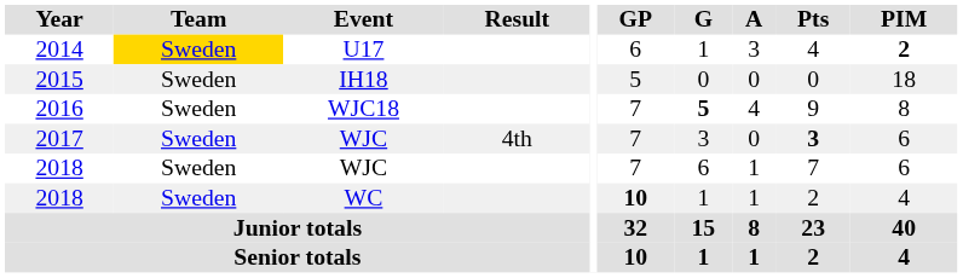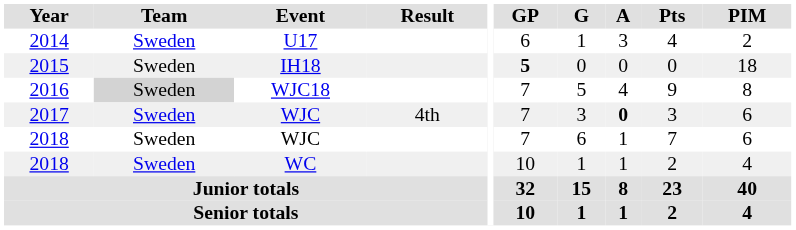2014 | Team: gold background -> no background
2014 | PIM: bold -> normal
2015 | GP: normal -> bold
2016 | Team: no background -> lightgrey background
2016 | G: bold -> normal
2017 | A: normal -> bold
2017 | Pts: bold -> normal
2018 / WC | GP: bold -> normal
